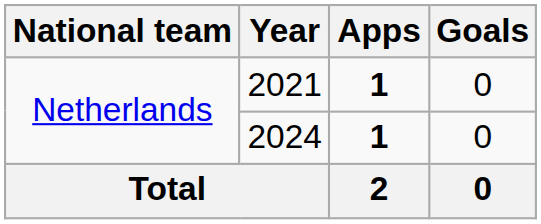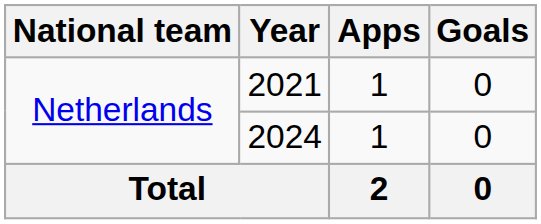2021 | Apps: bold -> normal
2024 | Apps: bold -> normal
